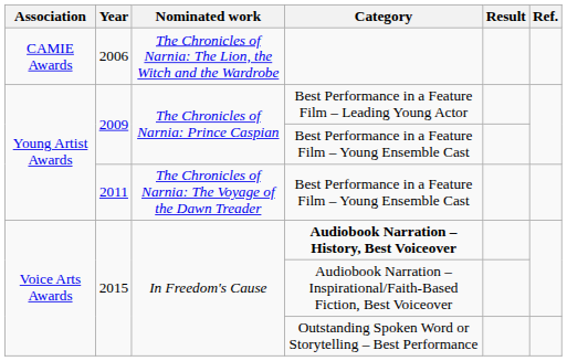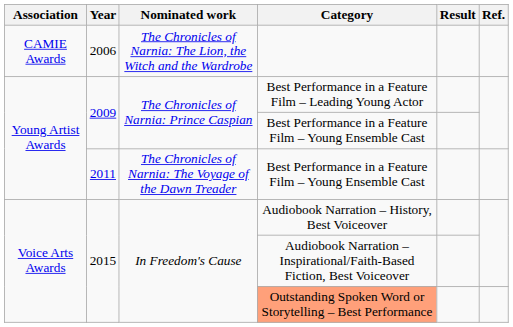Audiobook Narration – History, Best Voiceover | Category: bold -> normal
Outstanding Spoken Word or Storytelling – Best Performance | Category: no background -> lightsalmon background
